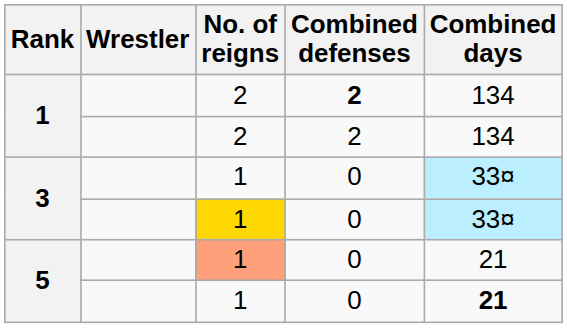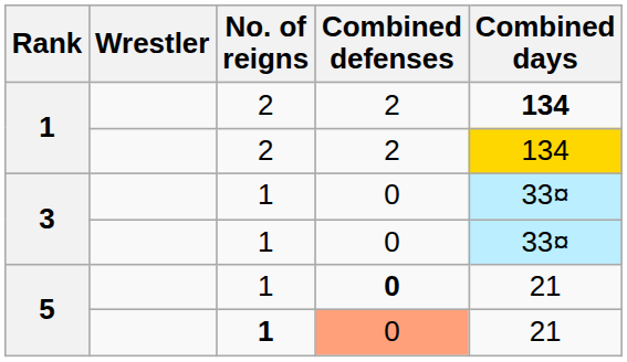row 2 | Combined defenses: bold -> normal
row 2 | Combined days: normal -> bold
row 3 | Combined days: no background -> gold background
row 5 | No. of reigns: gold background -> no background
row 6 | No. of reigns: lightsalmon background -> no background
row 6 | Combined defenses: normal -> bold
row 7 | No. of reigns: normal -> bold
row 7 | Combined defenses: no background -> lightsalmon background
row 7 | Combined days: bold -> normal
